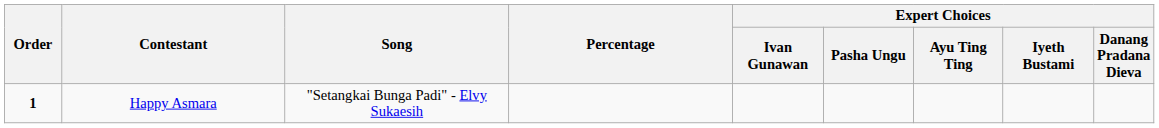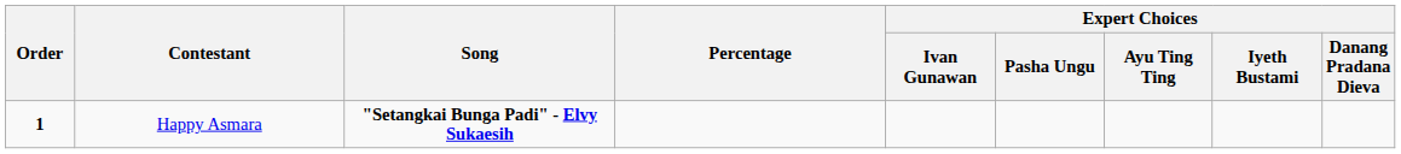Happy Asmara | Song: normal -> bold
